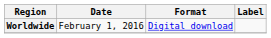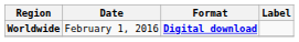Worldwide | Format: normal -> bold
